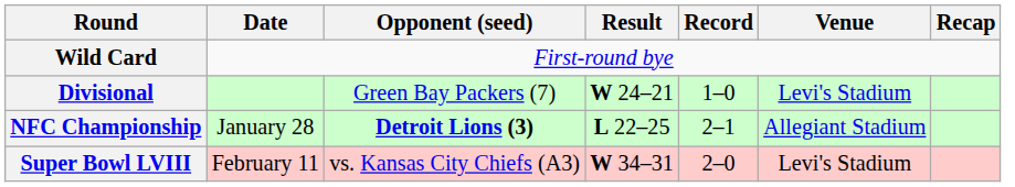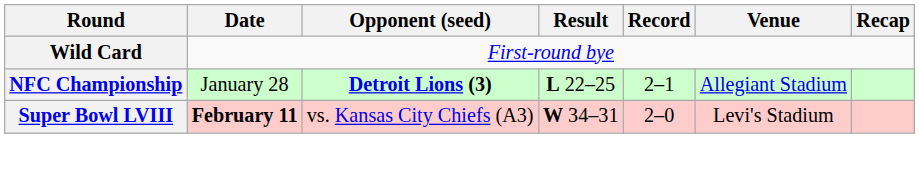- row: Divisional | Green Bay Packers (7) | W 24–21 | 1–0 | Levi's Stadium
Super Bowl LVIII | Date: normal -> bold
